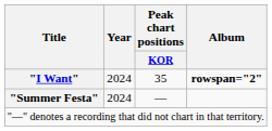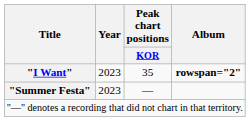"I Want" | Year: 2024 -> 2023
"Summer Festa" | Year: 2024 -> 2023
